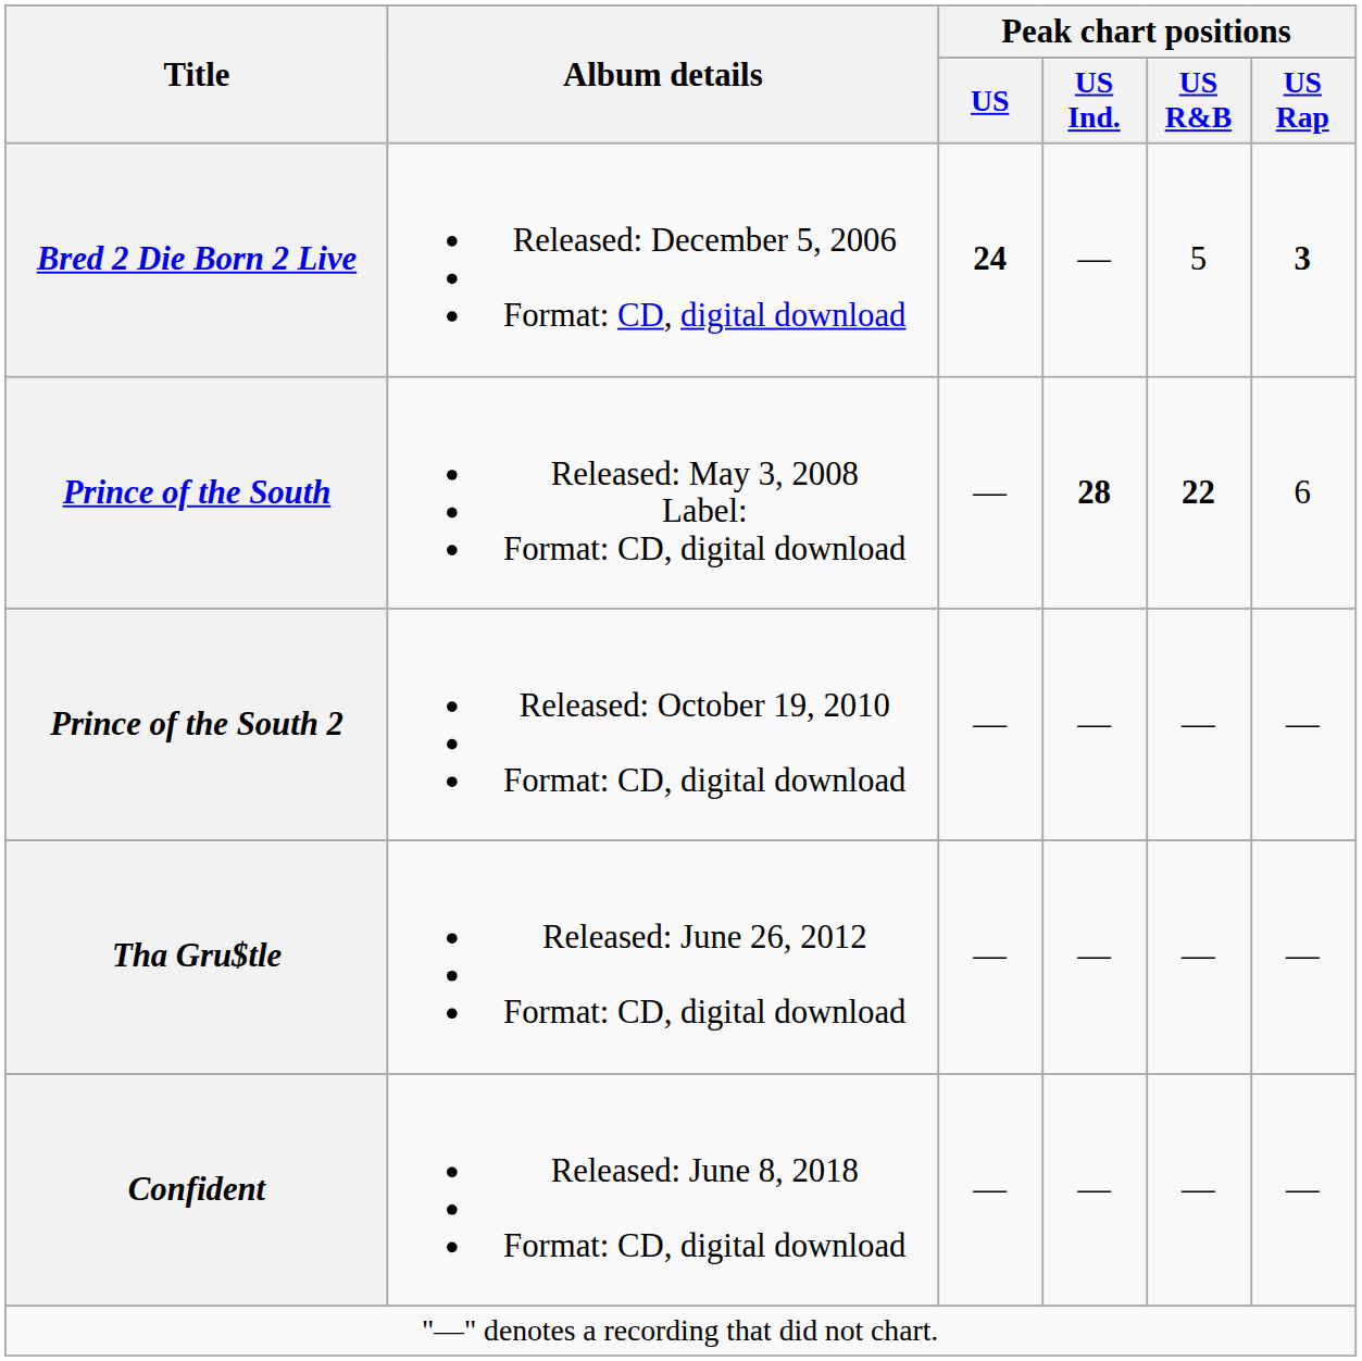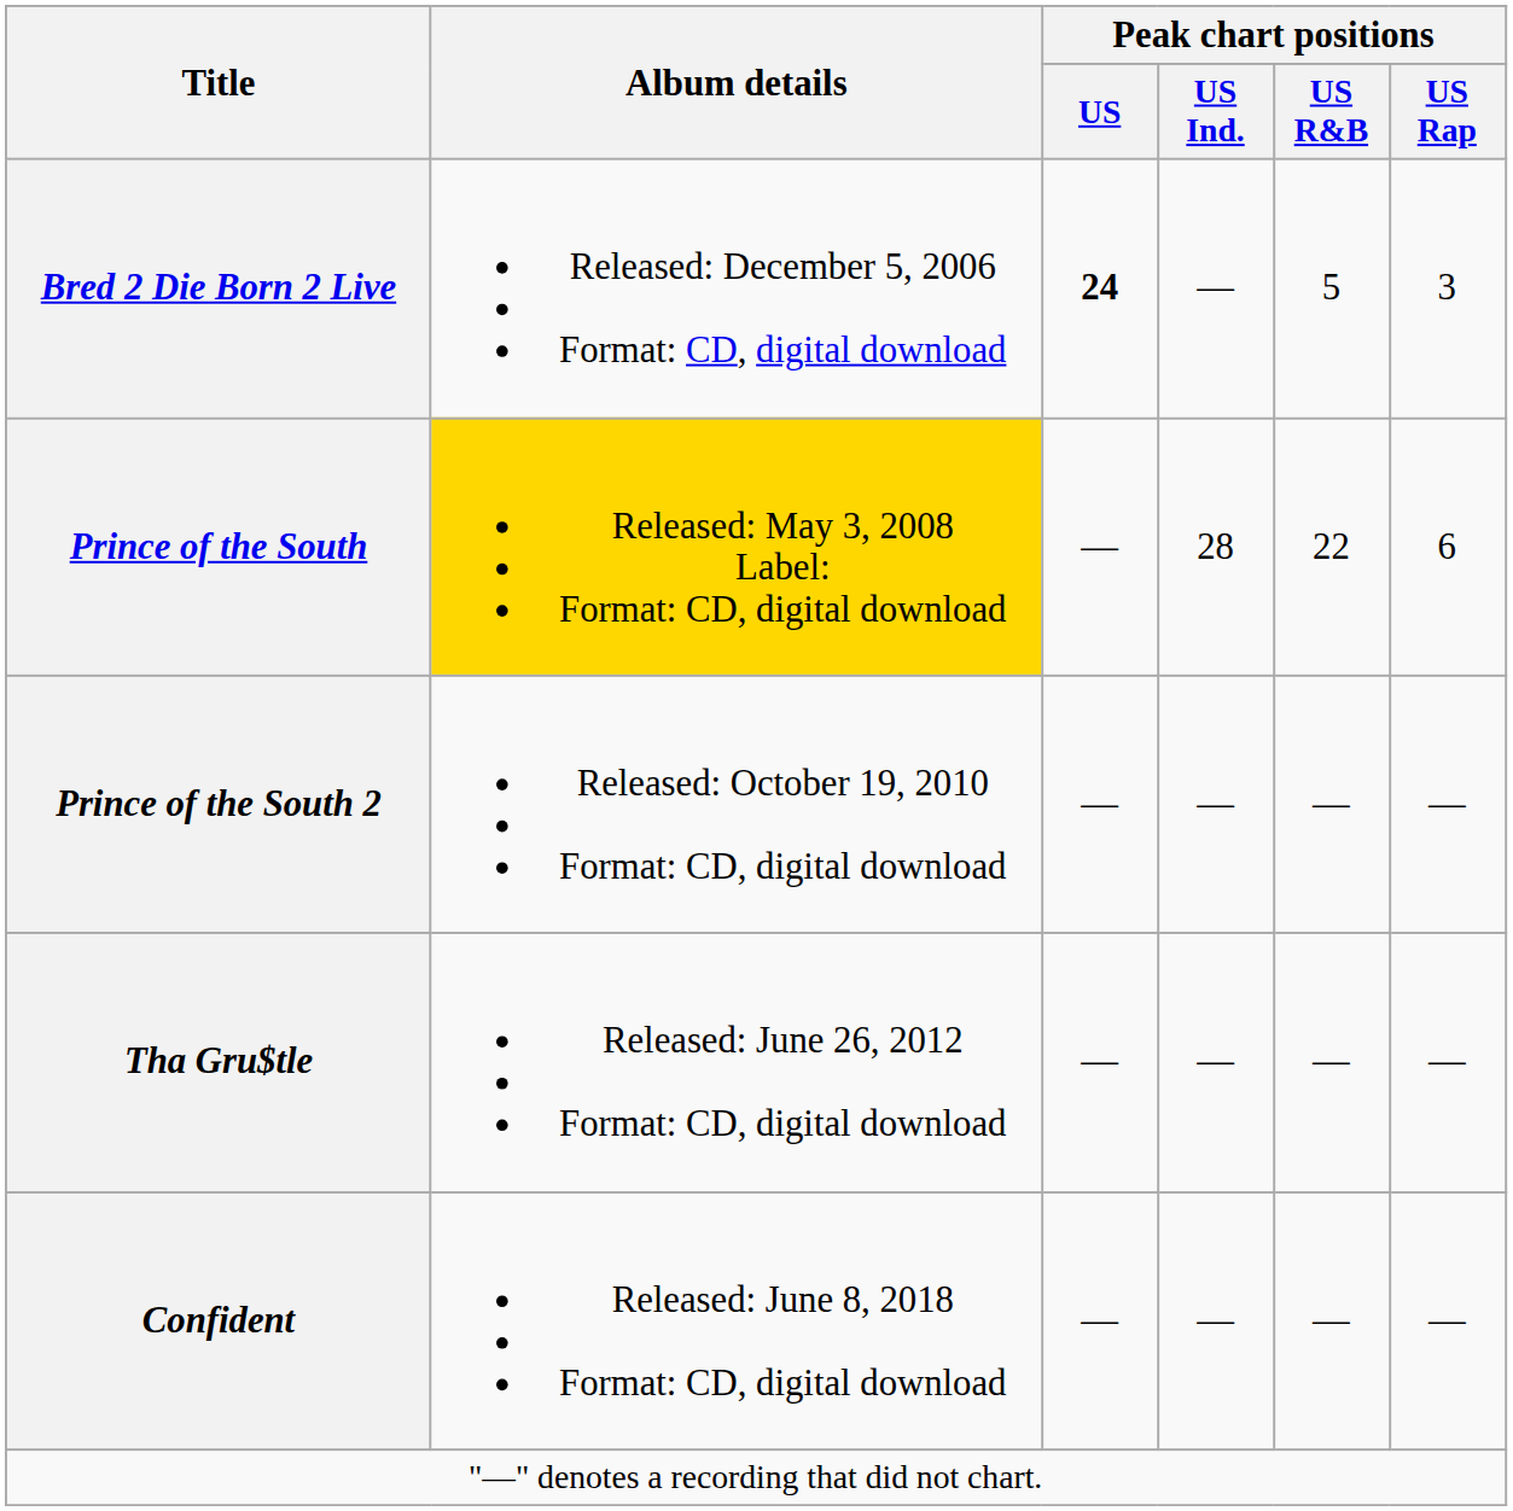Bred 2 Die Born 2 Live | Peak chart positions / US Rap: bold -> normal
Prince of the South | Album details: no background -> gold background
Prince of the South | Peak chart positions / US Ind.: bold -> normal
Prince of the South | Peak chart positions / US R&B: bold -> normal
